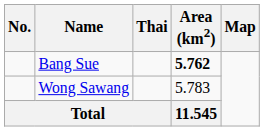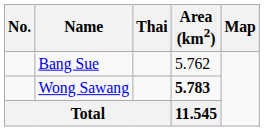Bang Sue | Area (km2): bold -> normal
Wong Sawang | Area (km2): normal -> bold
